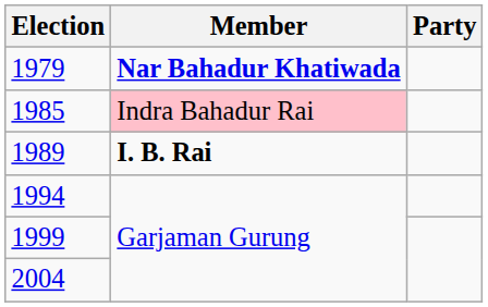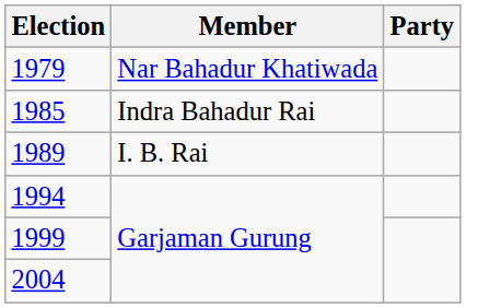1979 | Member: bold -> normal
1985 | Member: pink background -> no background
1989 | Member: bold -> normal
